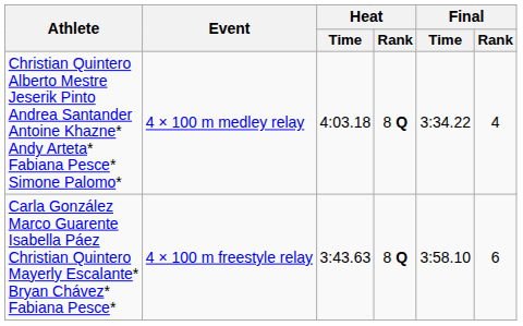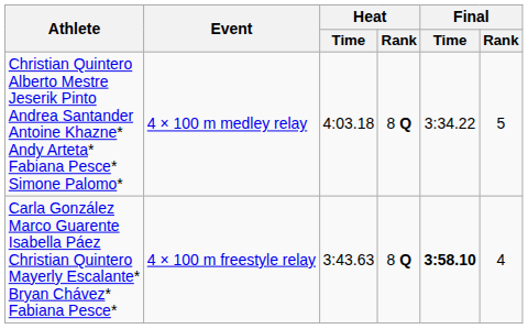row 3 | Final / Rank: 4 -> 5
row 4 | Final / Time: normal -> bold
row 4 | Final / Rank: 6 -> 4
